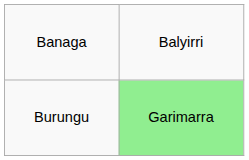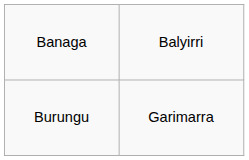Burungu | column 2: lightgreen background -> no background
